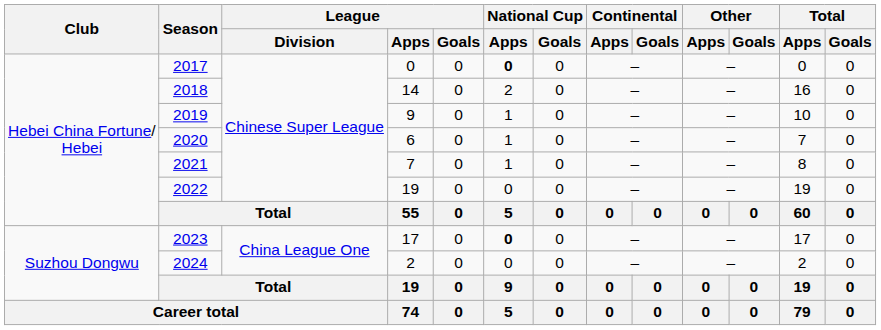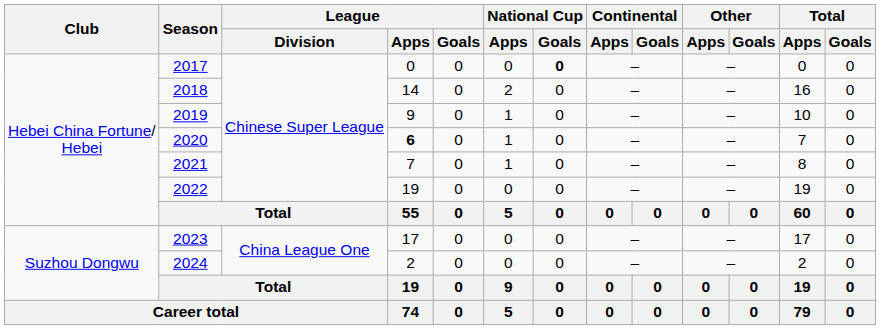2017 | National Cup / Apps: bold -> normal
2017 | National Cup / Goals: normal -> bold
2020 | League / Apps: normal -> bold
2023 | National Cup / Apps: bold -> normal
